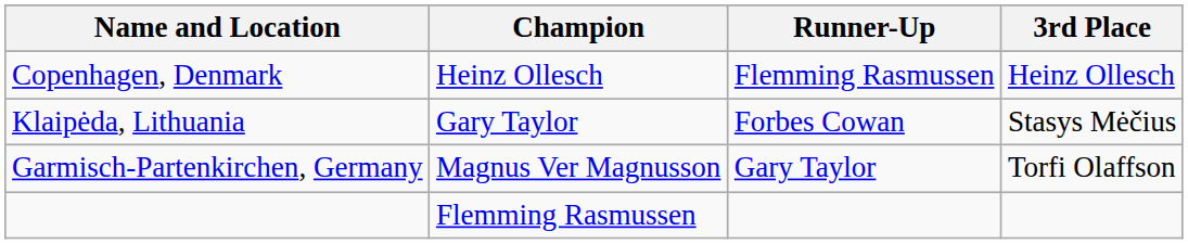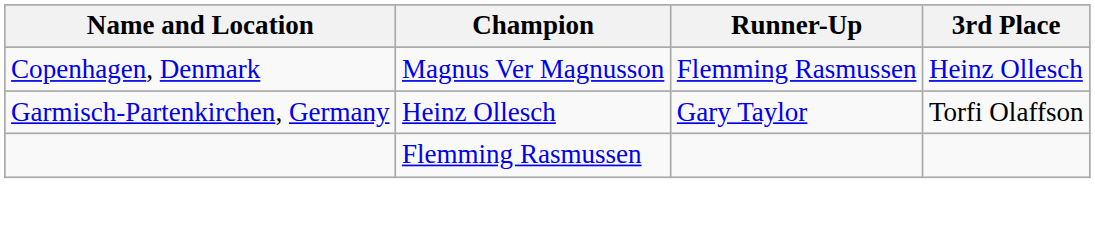Copenhagen, Denmark | Champion: Heinz Ollesch -> Magnus Ver Magnusson
- row: Klaipėda, Lithuania | Gary Taylor | Forbes Cowan | Stasys Mėčius
Garmisch-Partenkirchen, Germany | Champion: Magnus Ver Magnusson -> Heinz Ollesch
